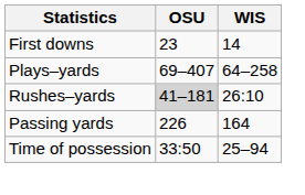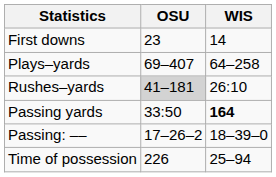Passing yards | OSU: 226 -> 33:50
Passing yards | WIS: normal -> bold
+ row: Passing: –– | 17–26–2 | 18–39–0
Time of possession | OSU: 33:50 -> 226
